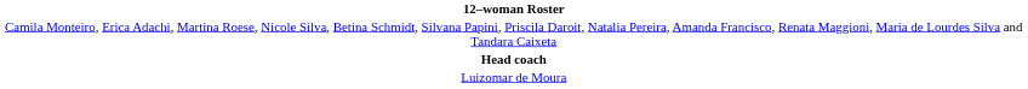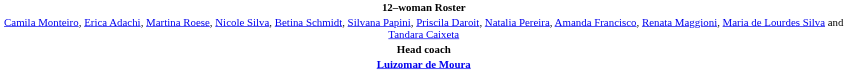row 4 | column 1: normal -> bold
